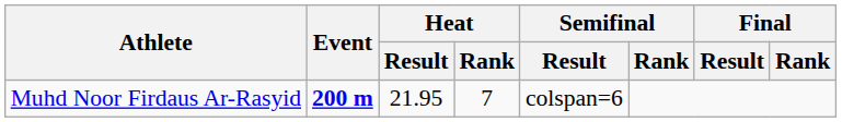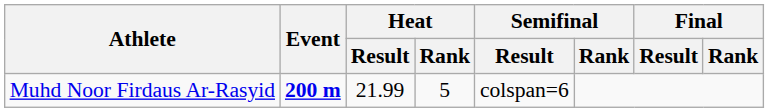Muhd Noor Firdaus Ar-Rasyid | Heat / Result: 21.95 -> 21.99
Muhd Noor Firdaus Ar-Rasyid | Heat / Rank: 7 -> 5
